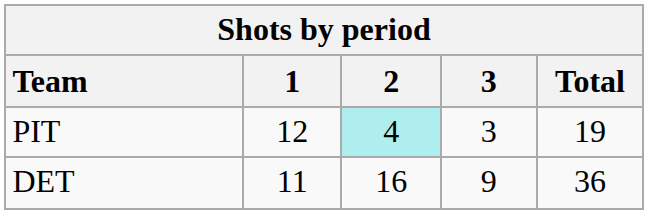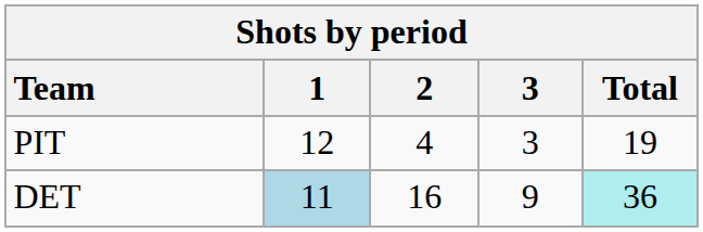PIT | 2: paleturquoise background -> no background
DET | 1: no background -> lightblue background
DET | Total: no background -> paleturquoise background
